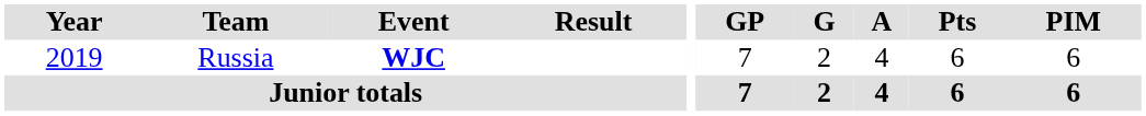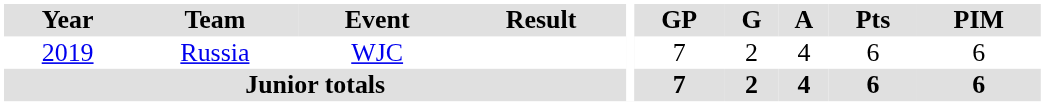Russia | Event: bold -> normal
